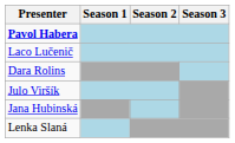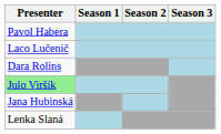Pavol Habera | Presenter: bold -> normal
Julo Viršík | Presenter: no background -> lightgreen background
